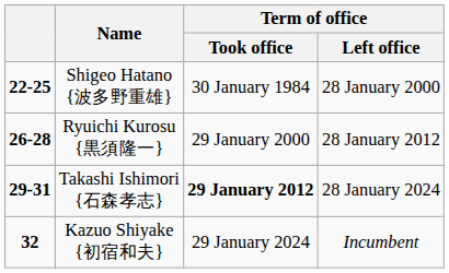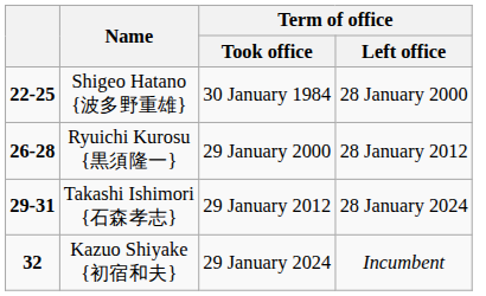Takashi Ishimori {石森孝志} | Term of office / Took office: bold -> normal
